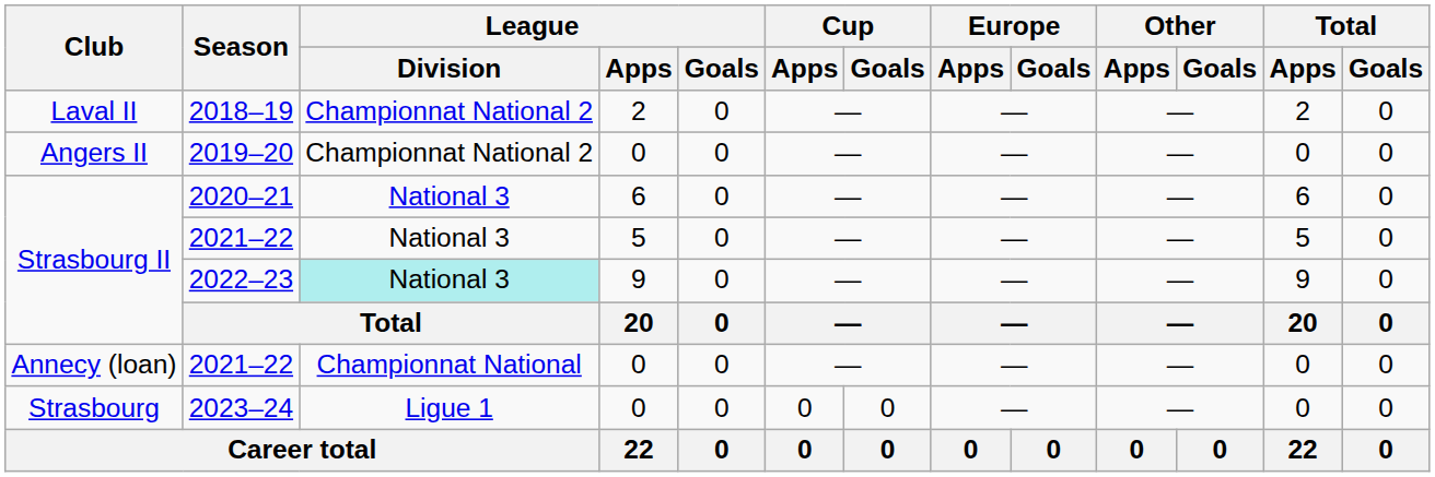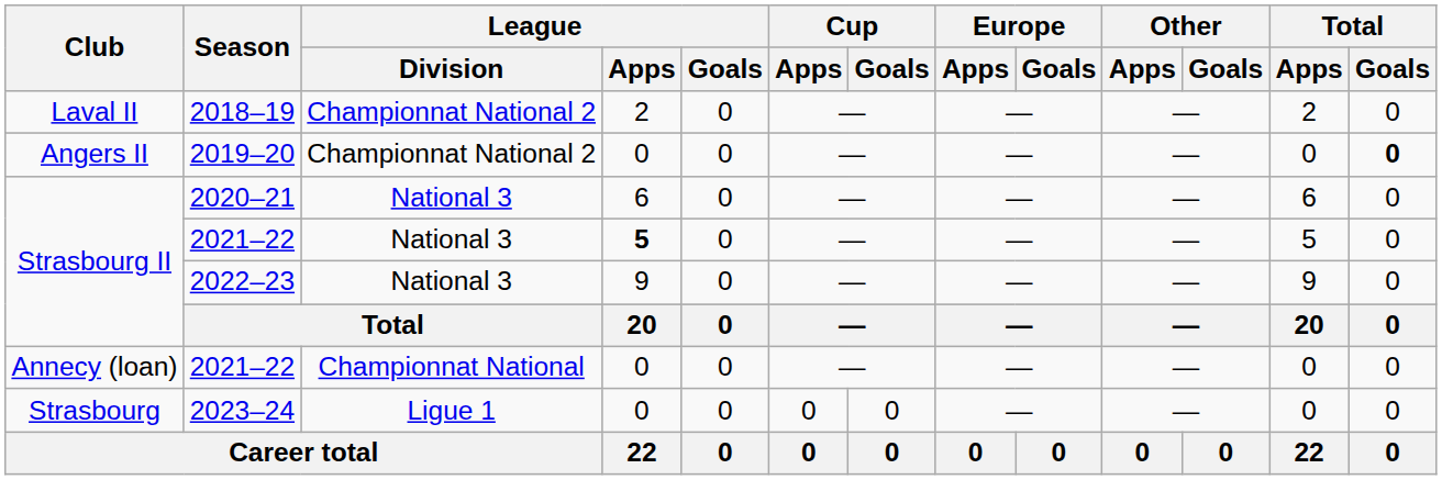2019–20 | Total / Goals: normal -> bold
Strasbourg II / 2021–22 | League / Apps: normal -> bold
2022–23 | League / Division: paleturquoise background -> no background
